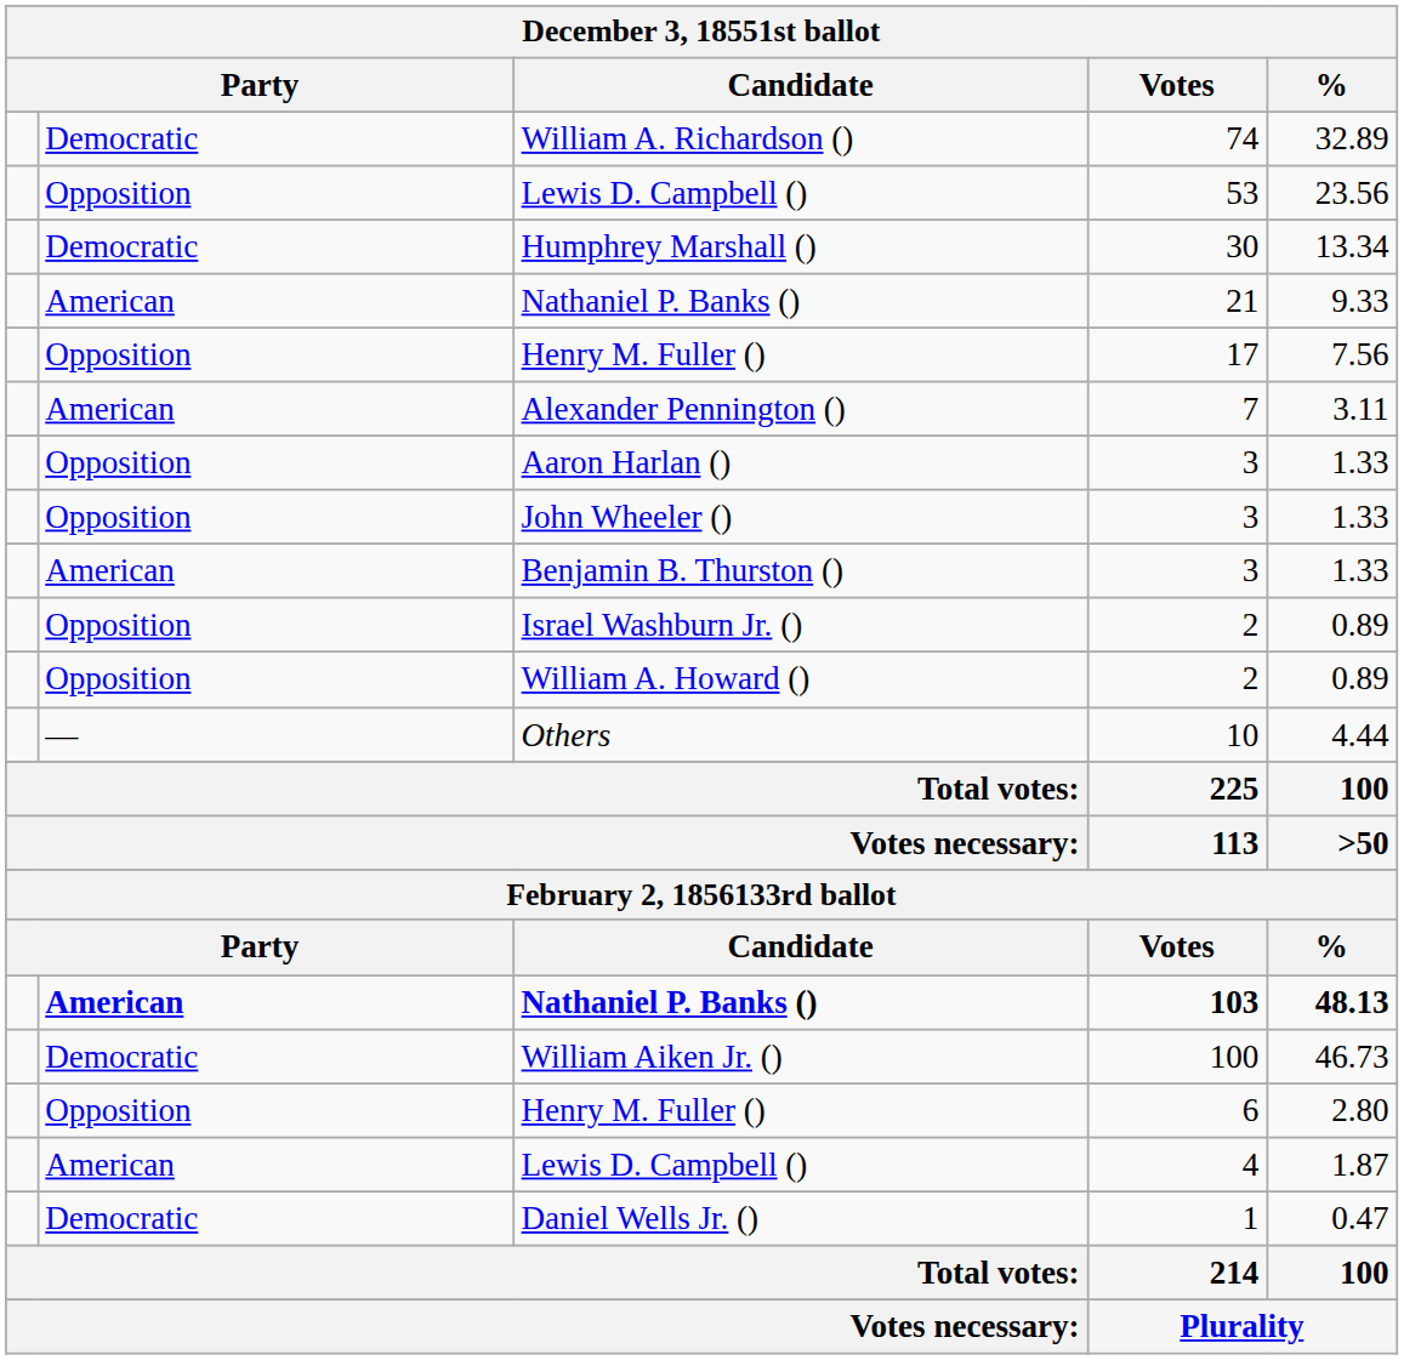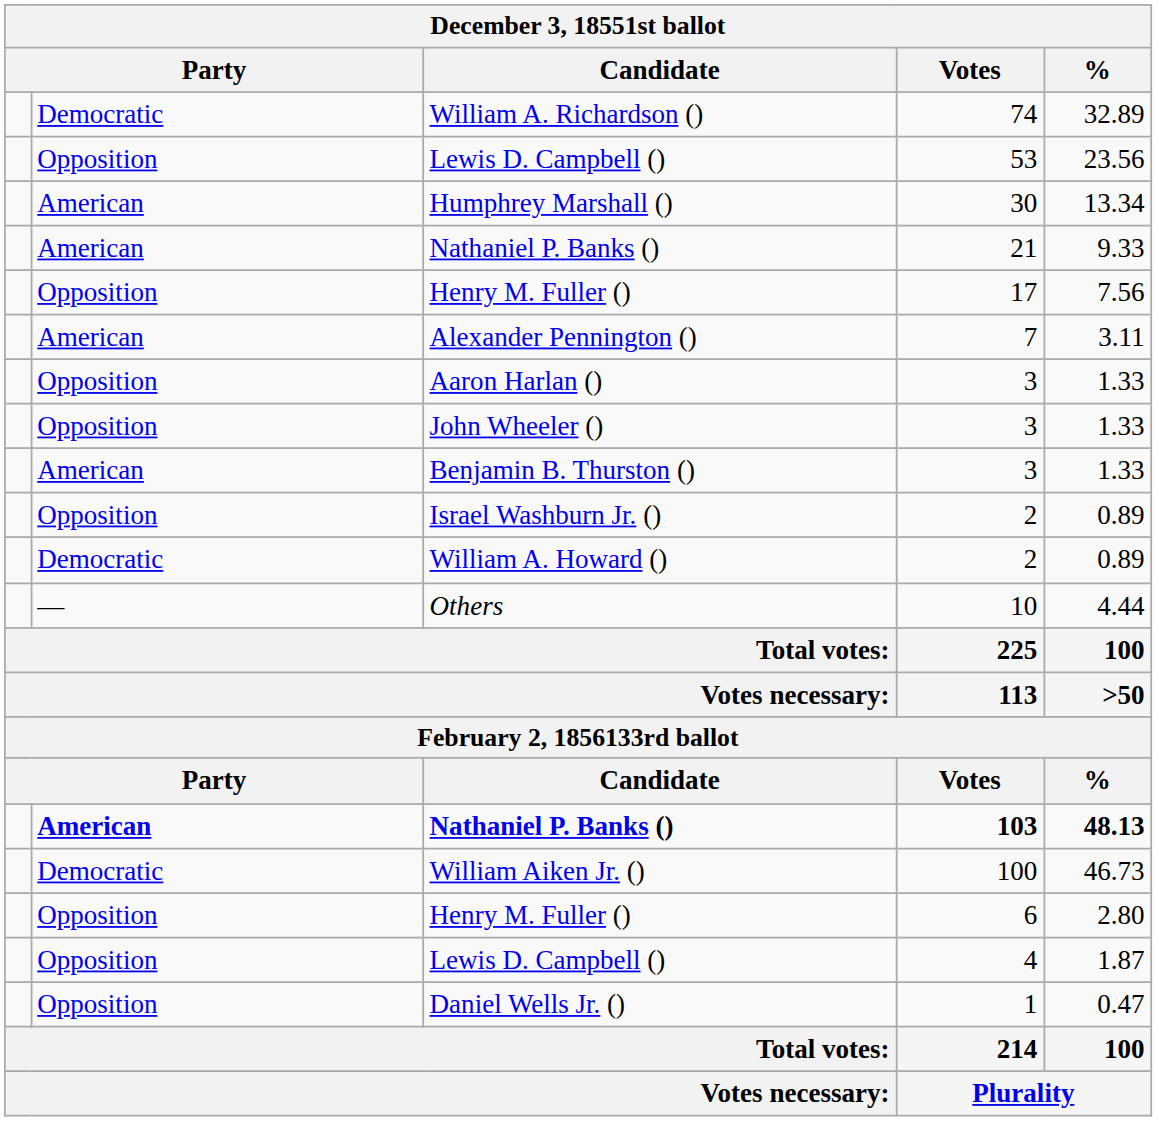30 | column 2: Democratic -> American
William A. Howard () / 2 | column 2: Opposition -> Democratic
4 | column 2: American -> Opposition
1 | column 2: Democratic -> Opposition
